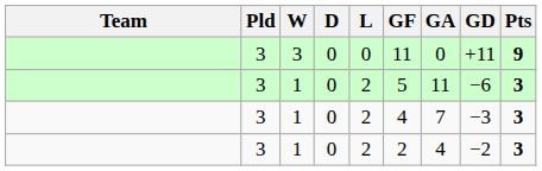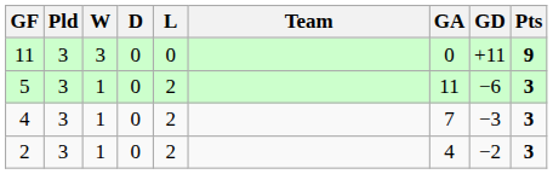columns swapped: Team <-> GF
